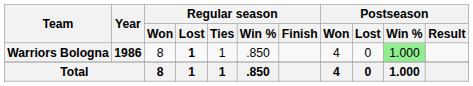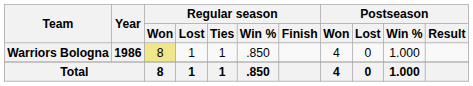Warriors Bologna | Regular season / Won: no background -> khaki background
Warriors Bologna | Regular season / Lost: bold -> normal
Warriors Bologna | Postseason / Win %: lightgreen background -> no background
